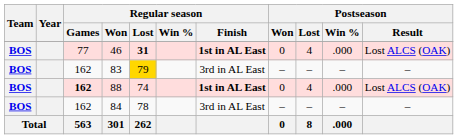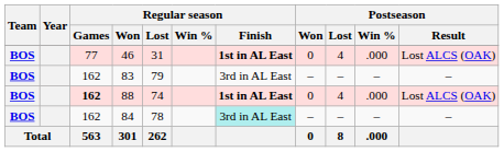46 | Regular season / Lost: bold -> normal
83 | Regular season / Lost: gold background -> no background
84 | Regular season / Finish: no background -> paleturquoise background
